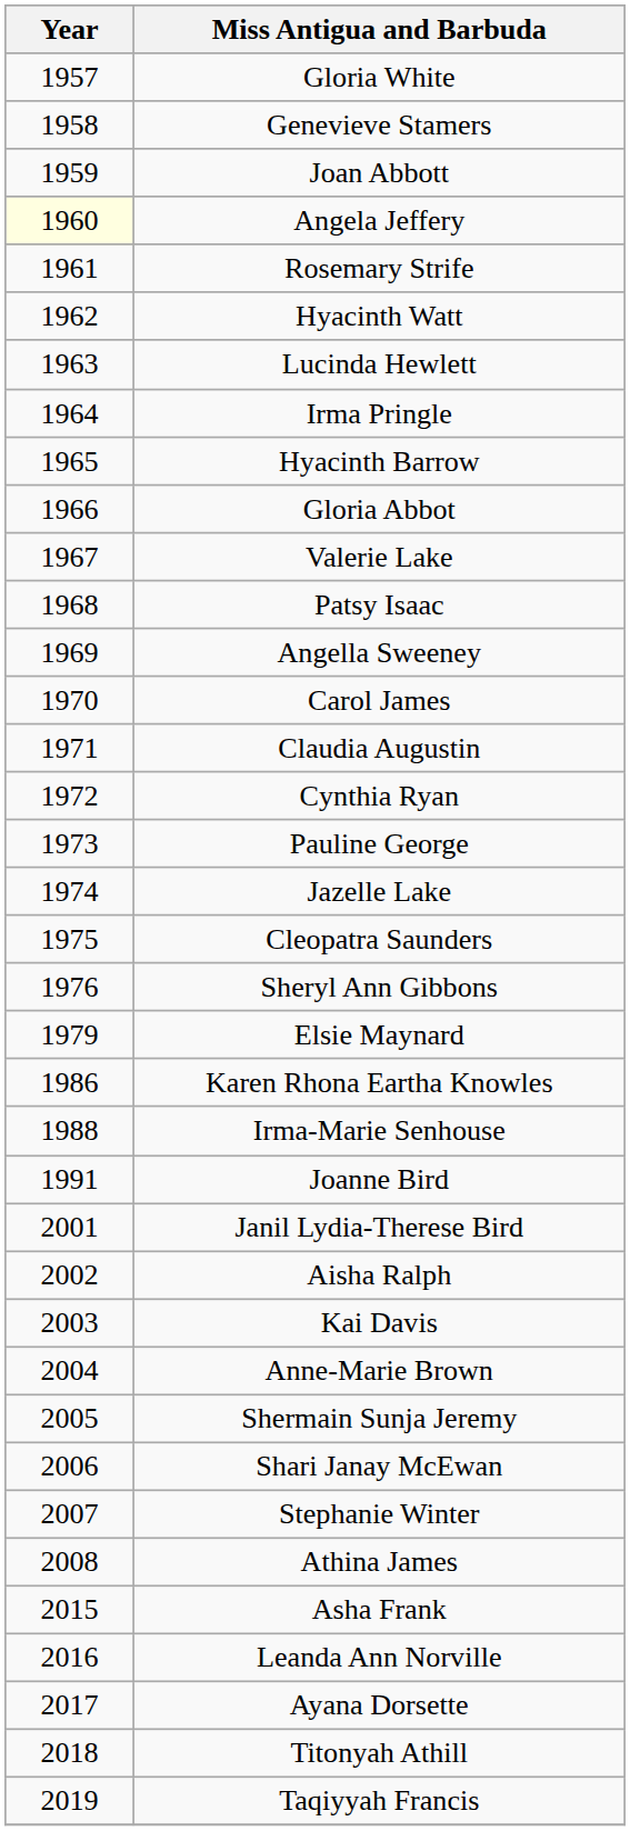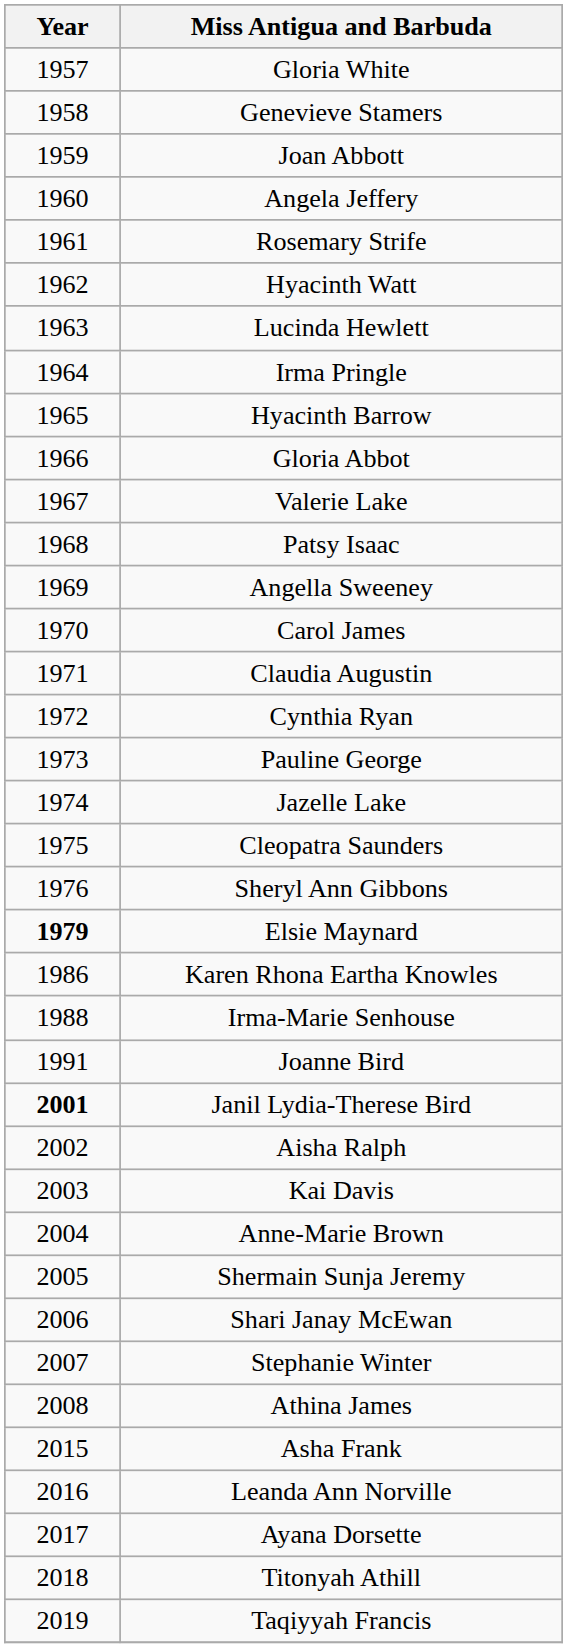Angela Jeffery | Year: lightyellow background -> no background
Elsie Maynard | Year: normal -> bold
Janil Lydia-Therese Bird | Year: normal -> bold
